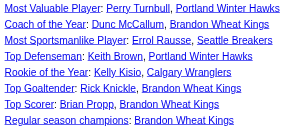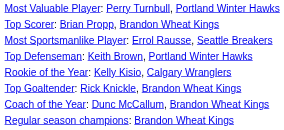row 2 | column 1: Coach of the Year: Dunc McCallum, Brandon Wheat Kings -> Top Scorer: Brian Propp, Brandon Wheat Kings
row 7 | column 1: Top Scorer: Brian Propp, Brandon Wheat Kings -> Coach of the Year: Dunc McCallum, Brandon Wheat Kings
